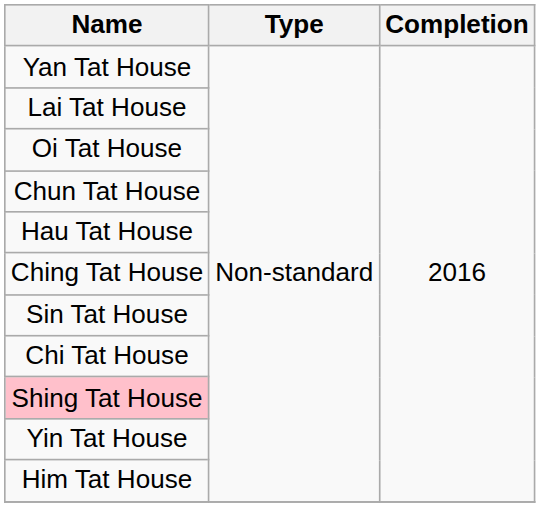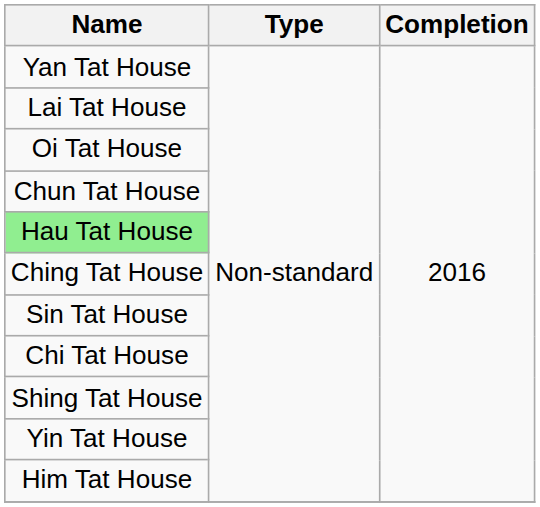Hau Tat House | Name: no background -> lightgreen background
Shing Tat House | Name: pink background -> no background
